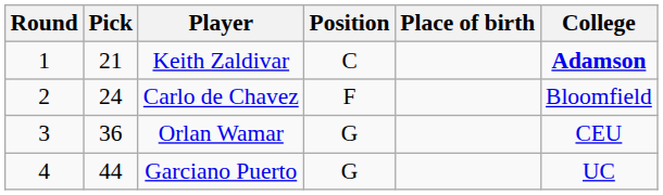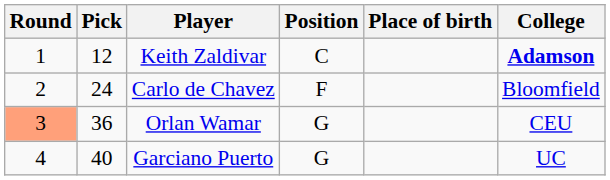Keith Zaldivar | Pick: 21 -> 12
Orlan Wamar | Round: no background -> lightsalmon background
Garciano Puerto | Pick: 44 -> 40
